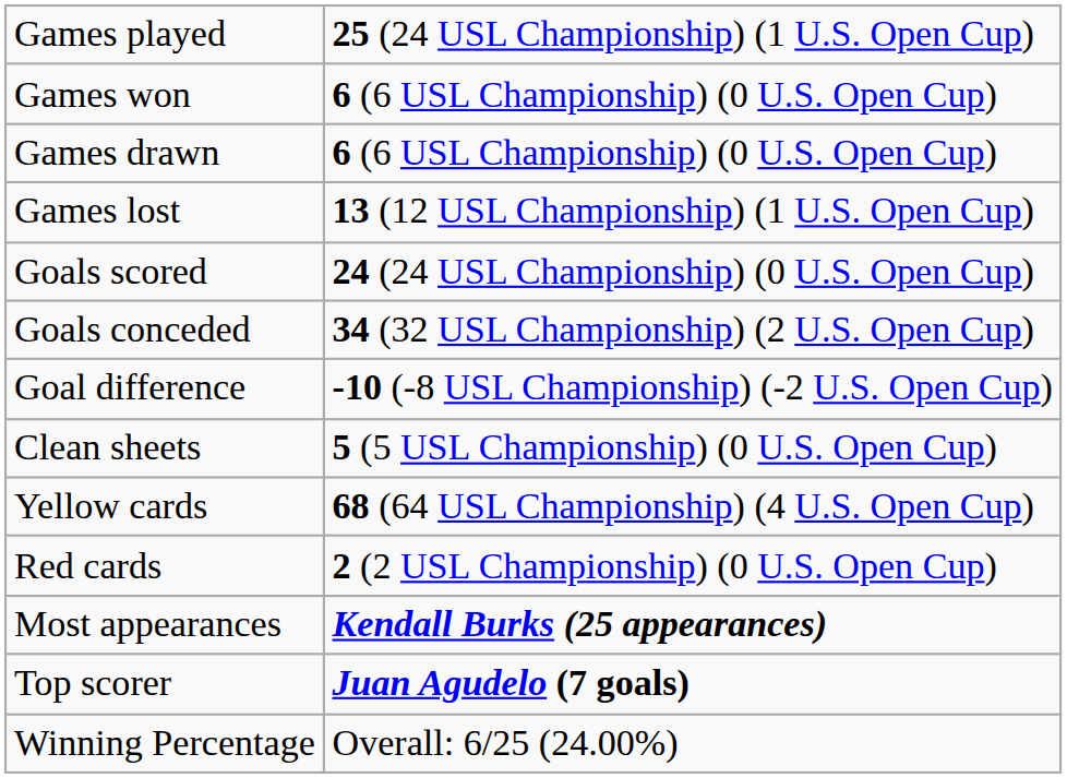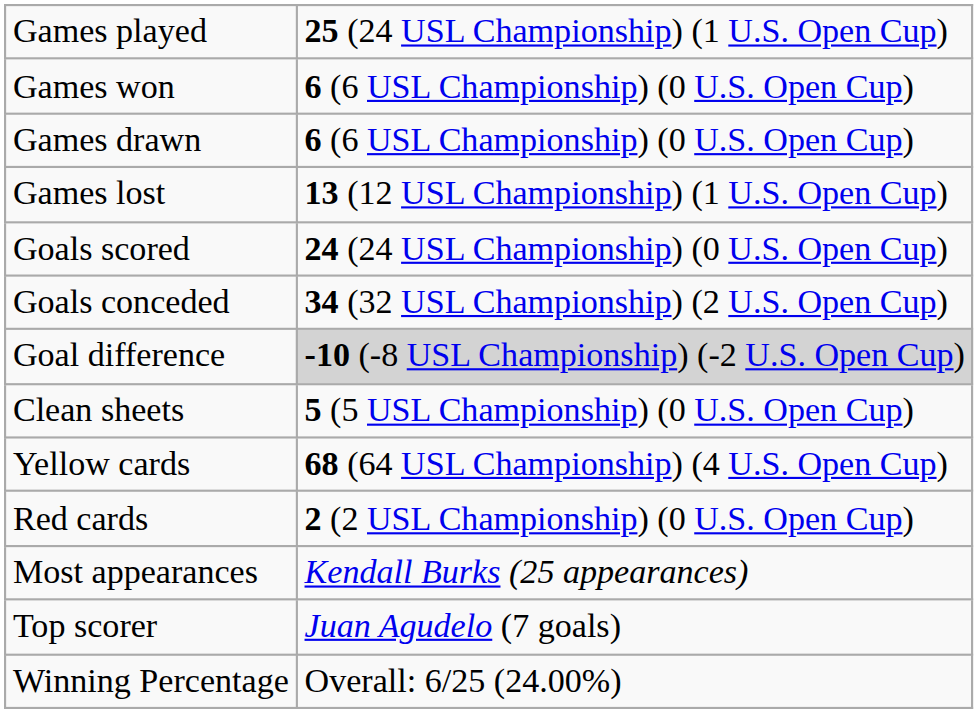Goal difference | column 2: no background -> lightgrey background
Most appearances | column 2: bold -> normal
Top scorer | column 2: bold -> normal
